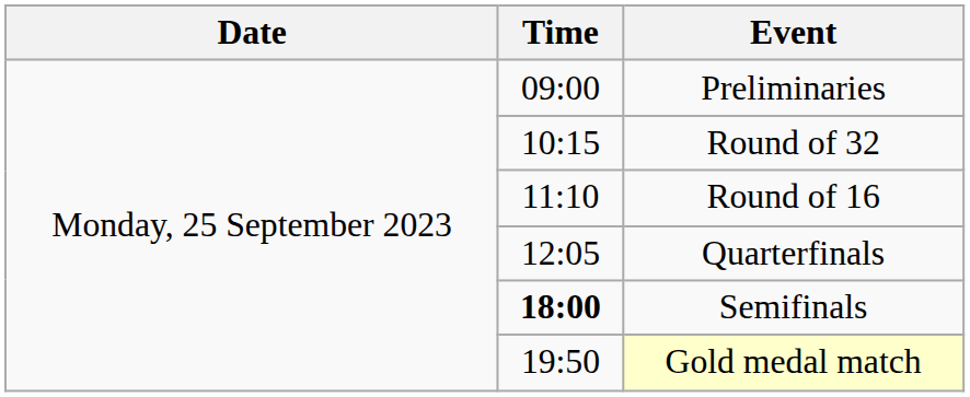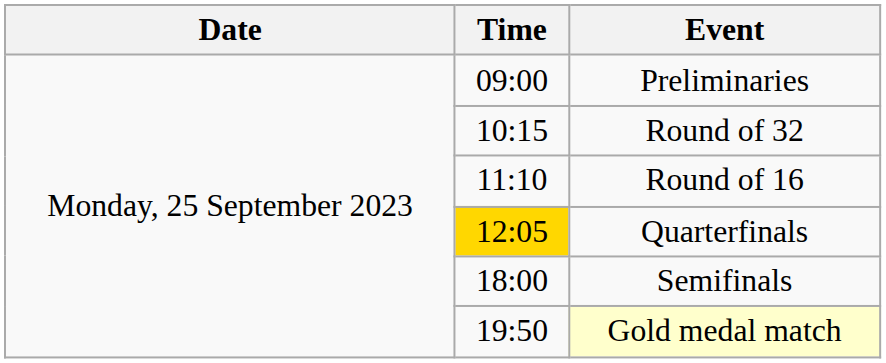Quarterfinals | Time: no background -> gold background
Semifinals | Time: bold -> normal
